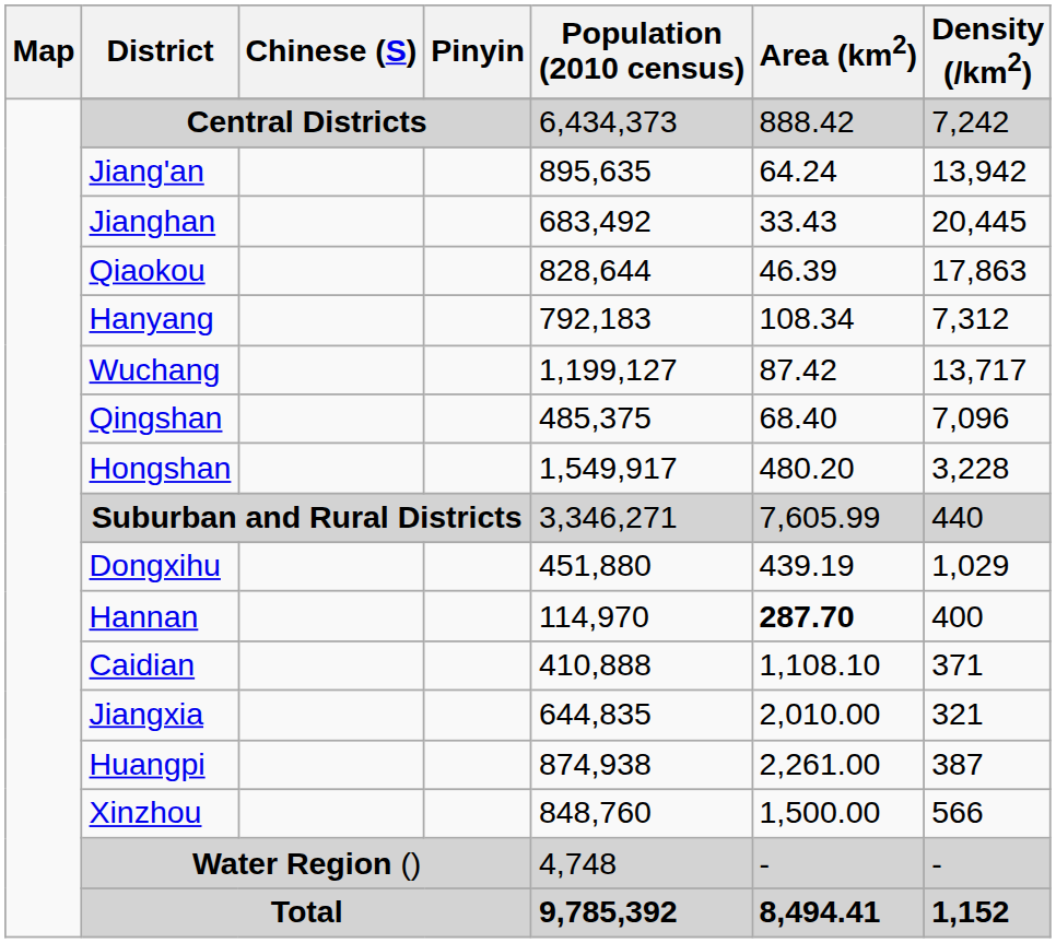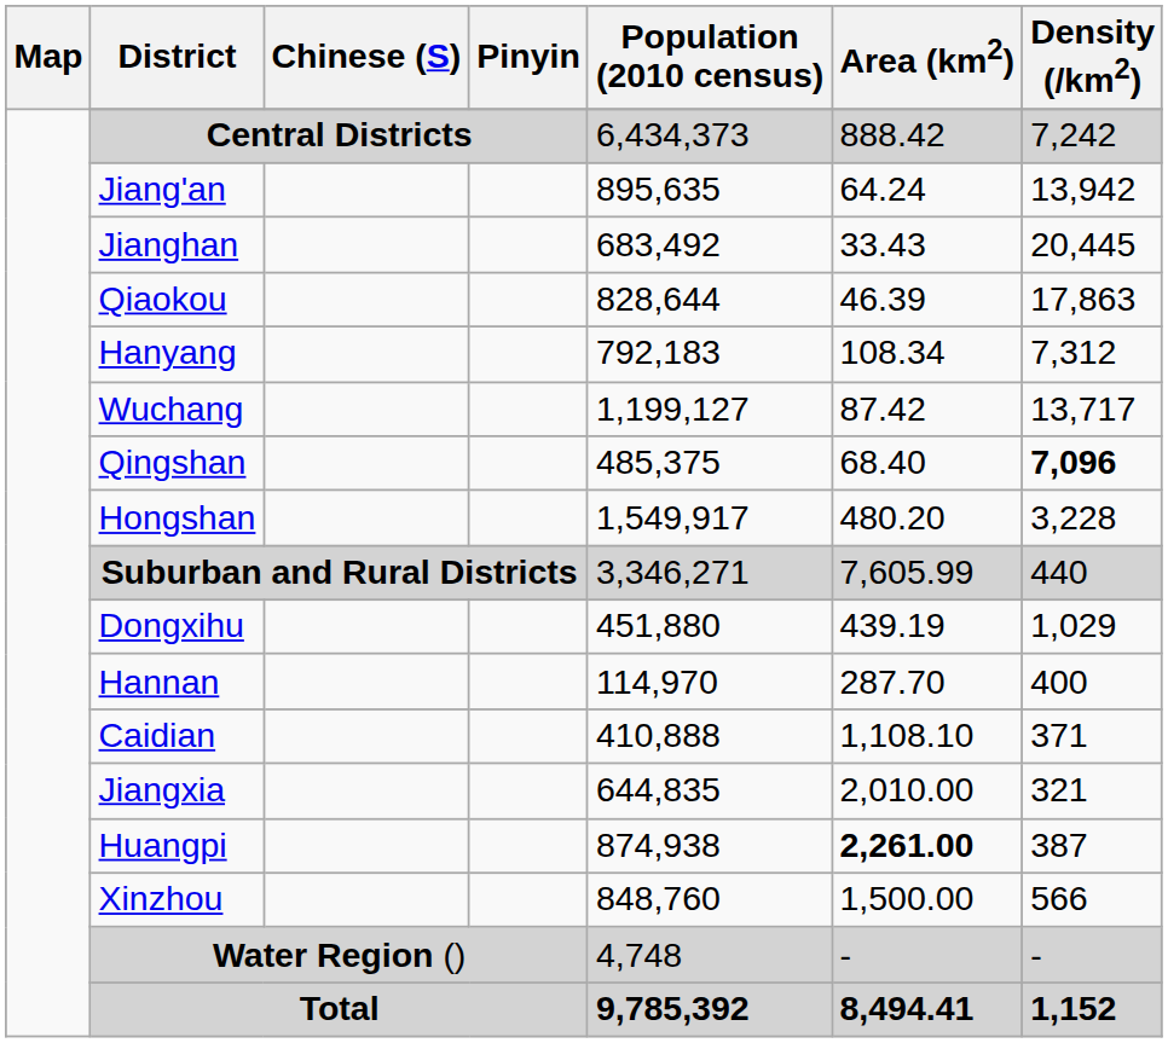Qingshan | Density (/km2): normal -> bold
Hannan | Area (km2): bold -> normal
Huangpi | Area (km2): normal -> bold
